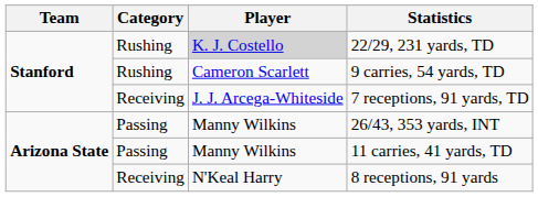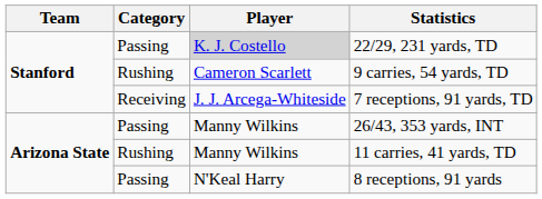22/29, 231 yards, TD | Category: Rushing -> Passing
11 carries, 41 yards, TD | Category: Passing -> Rushing
8 receptions, 91 yards | Category: Receiving -> Passing
